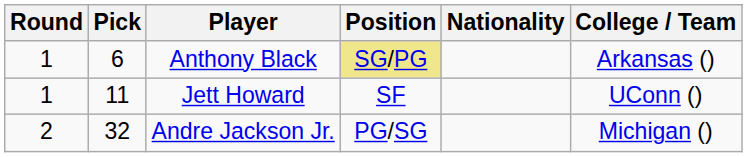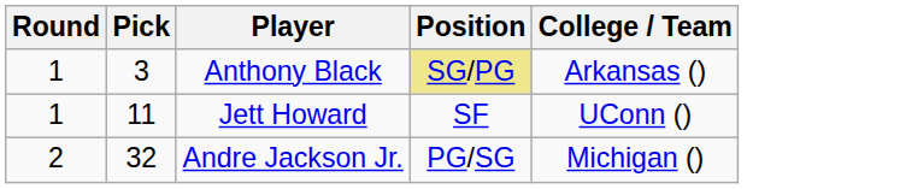- column: Nationality
Anthony Black | Pick: 6 -> 3
